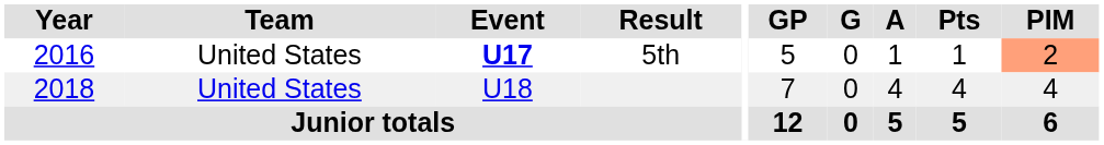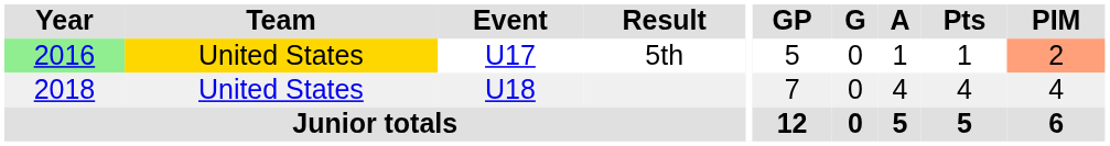5th | Year: no background -> lightgreen background
5th | Team: no background -> gold background
5th | Event: bold -> normal
